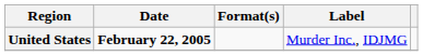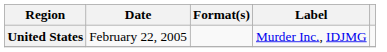United States | Date: bold -> normal
